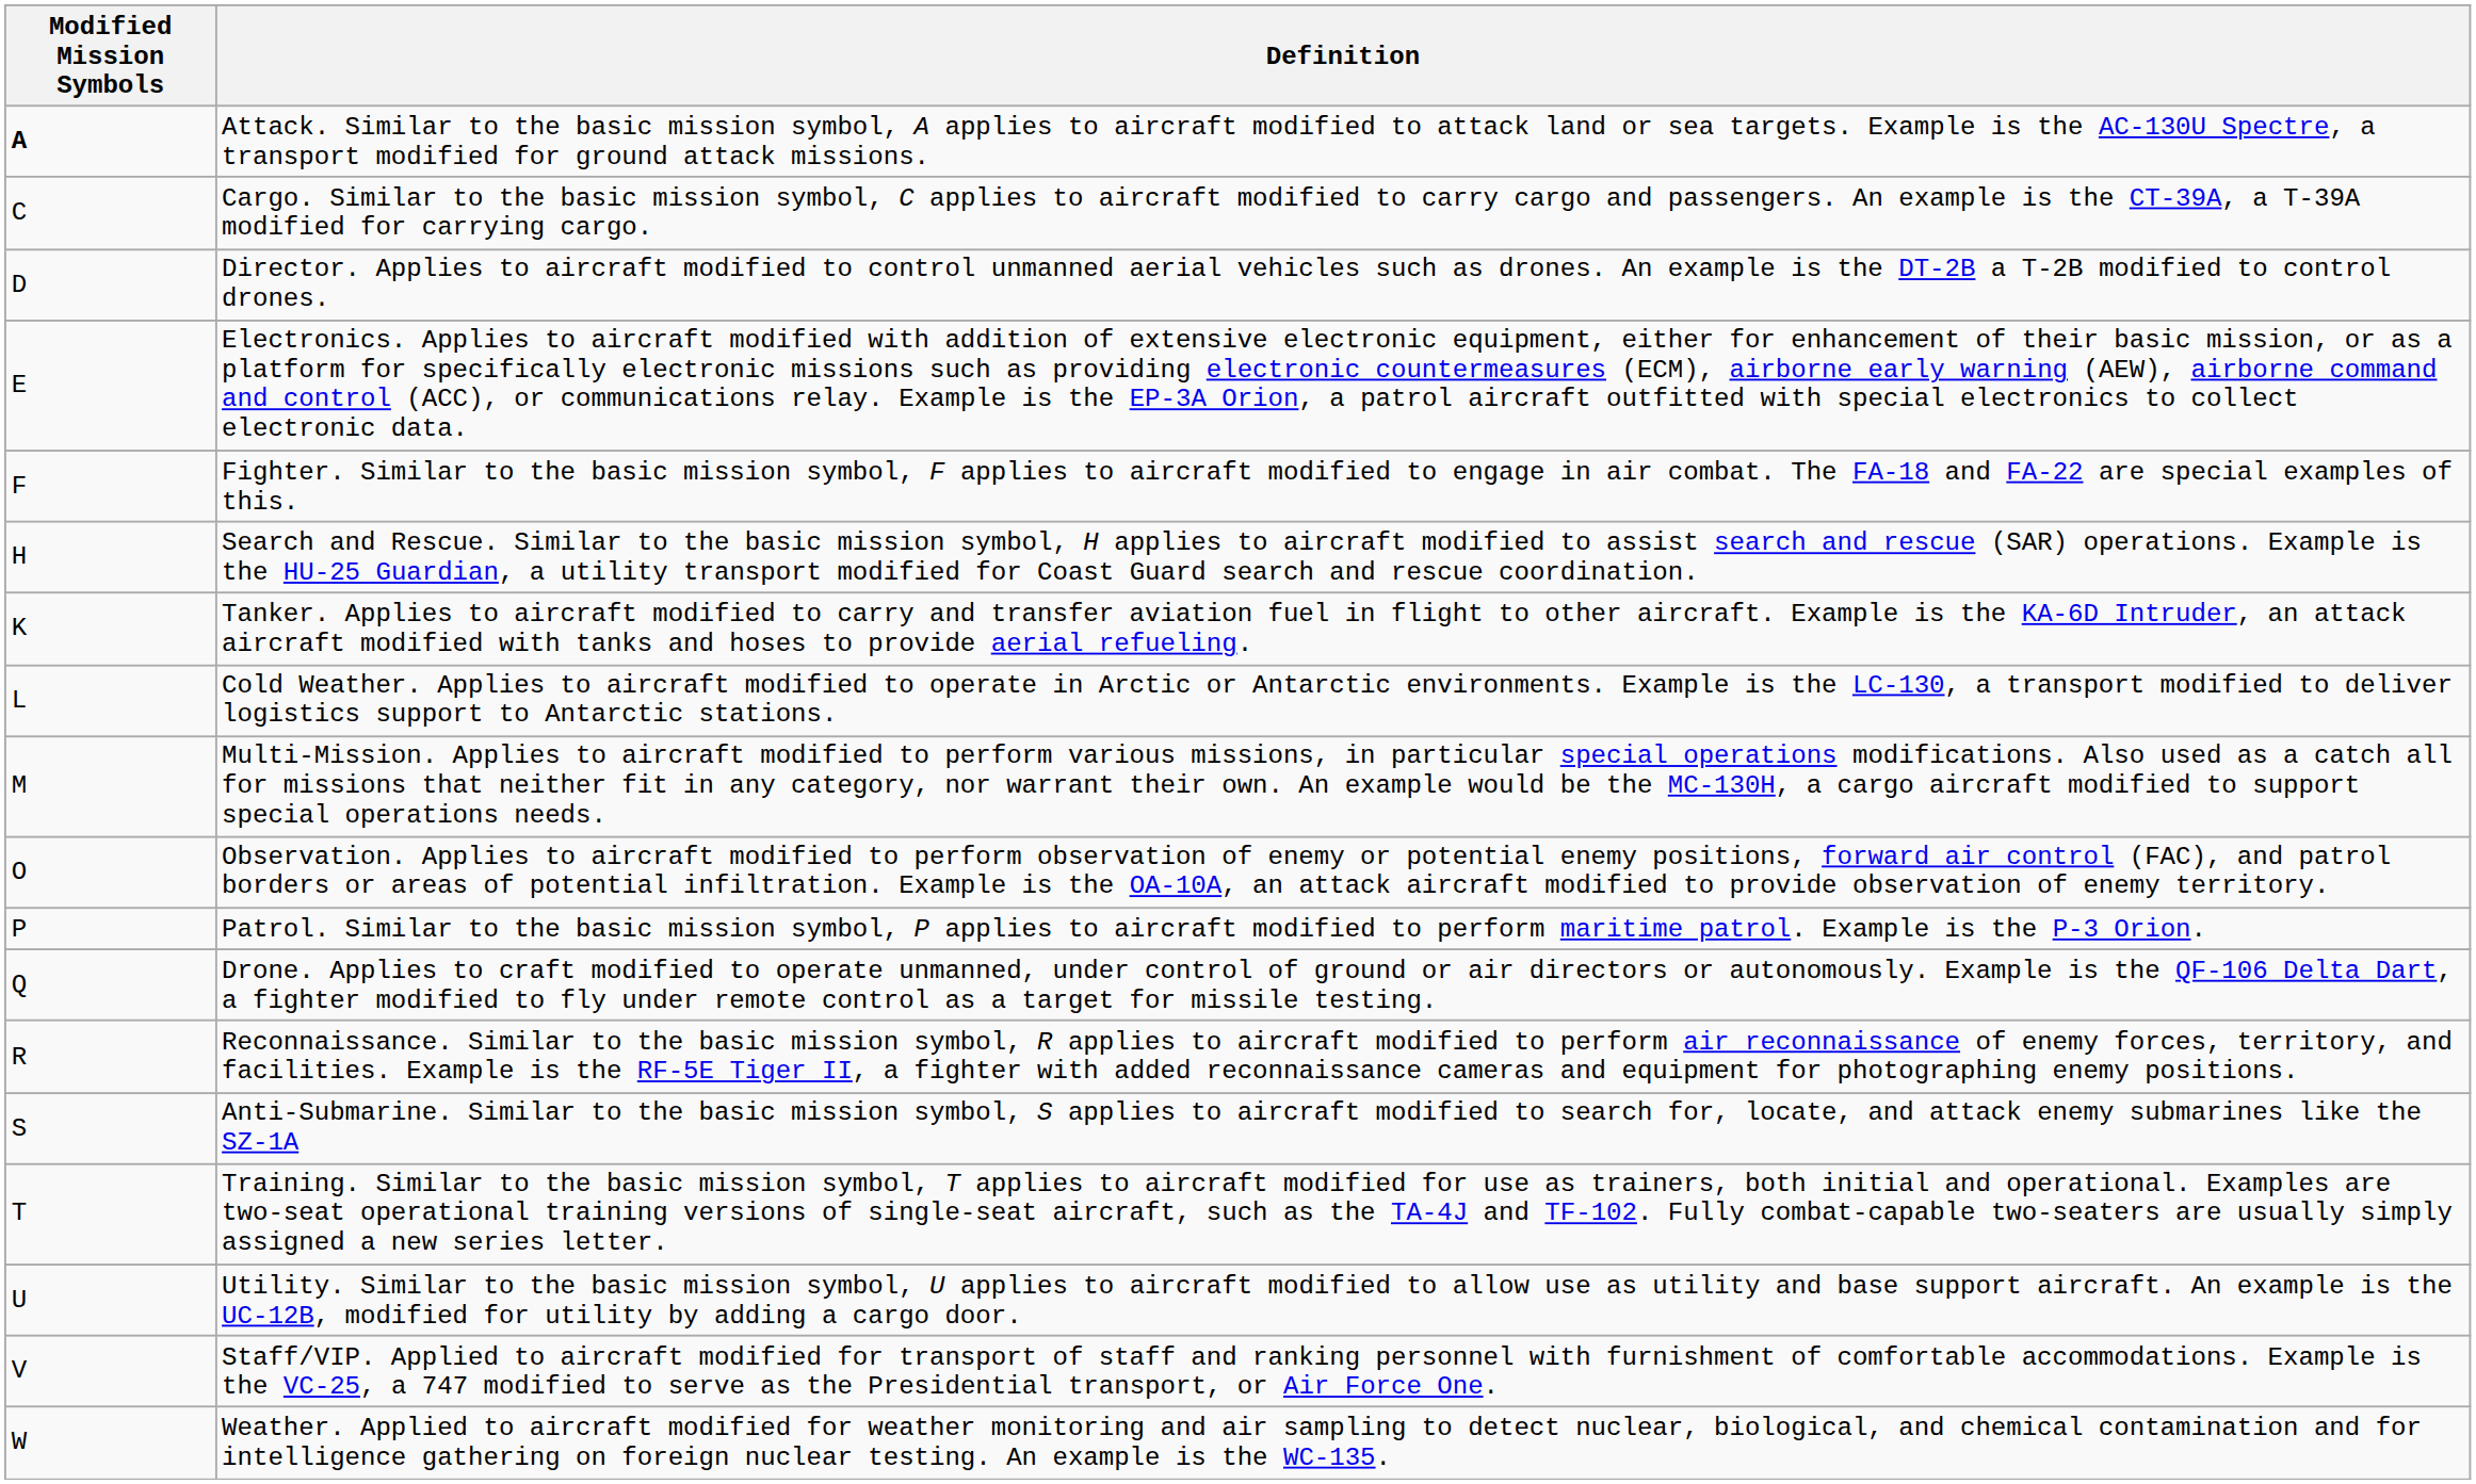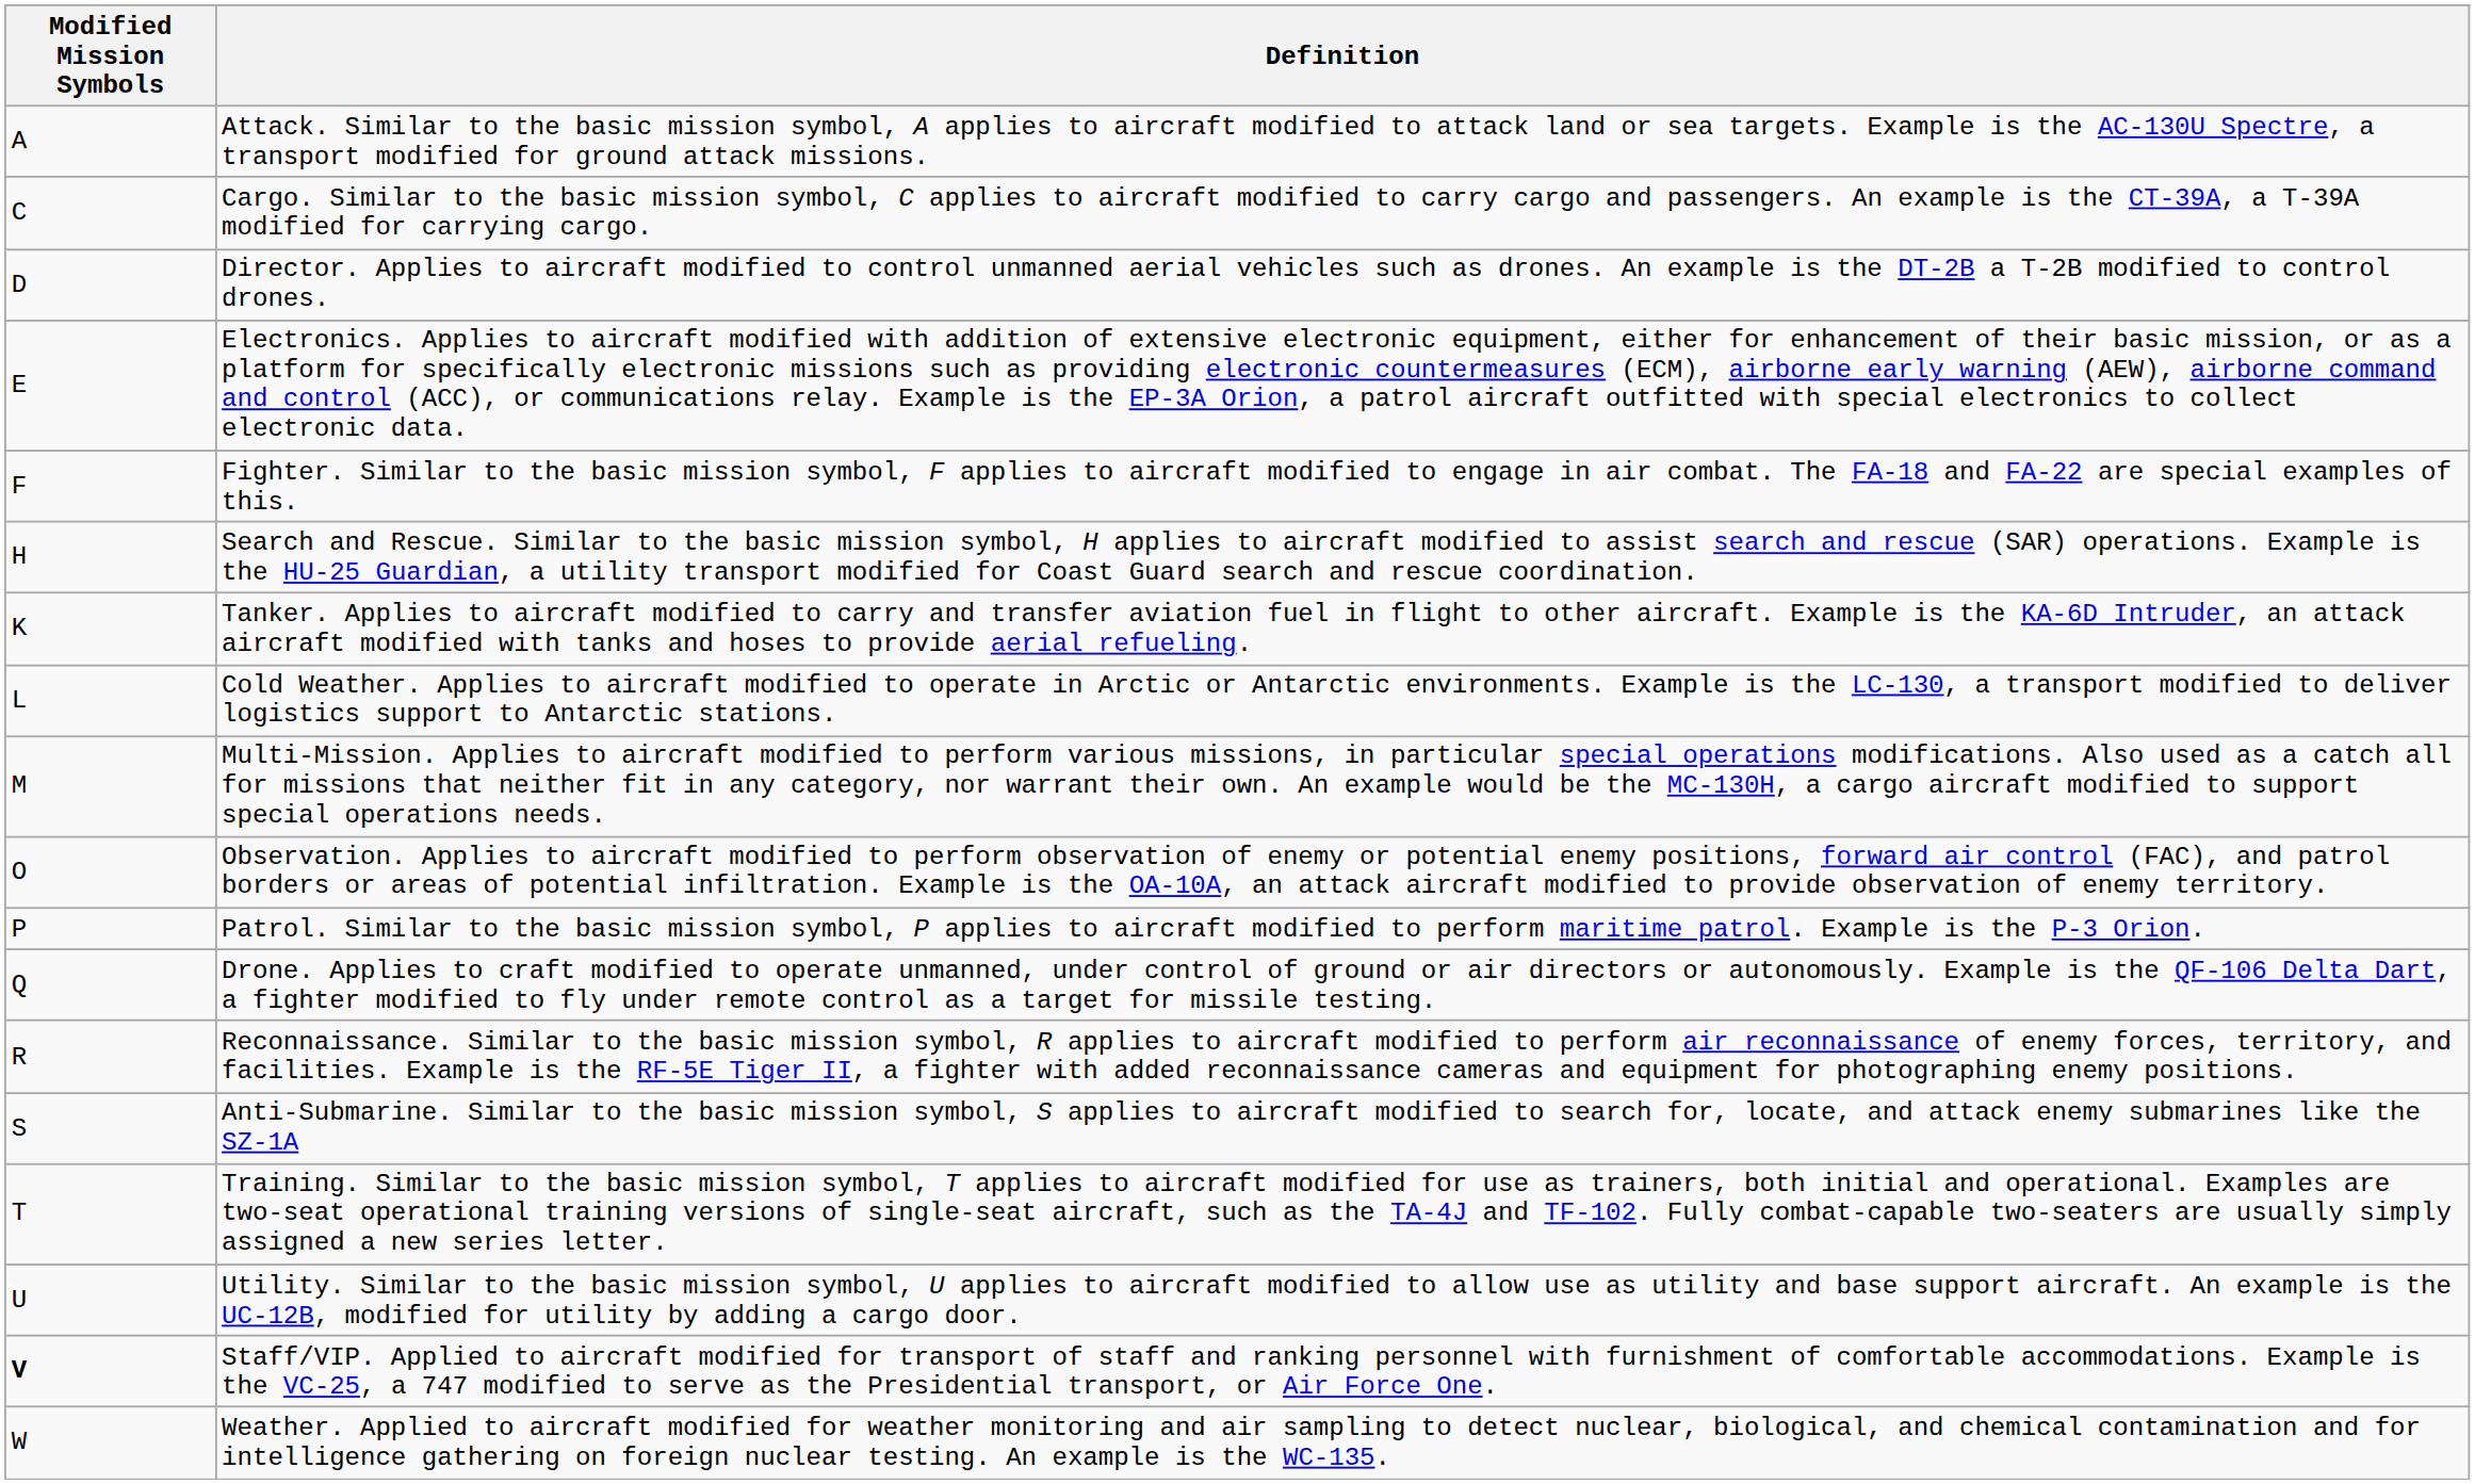row 2 | Modified Mission Symbols: bold -> normal
row 18 | Modified Mission Symbols: normal -> bold
